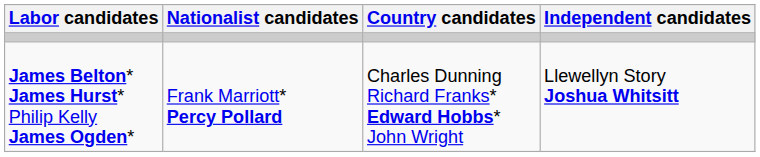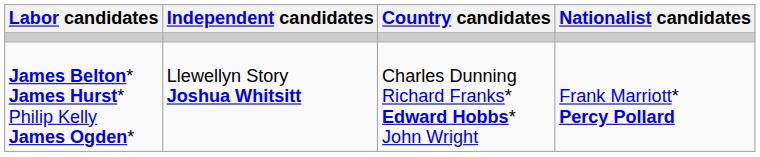columns swapped: Nationalist candidates <-> Independent candidates
